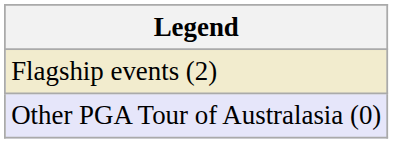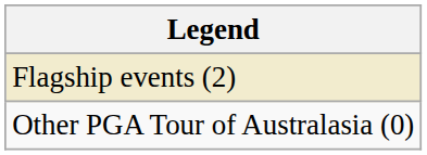row 3 | column 1: lavender background -> no background
